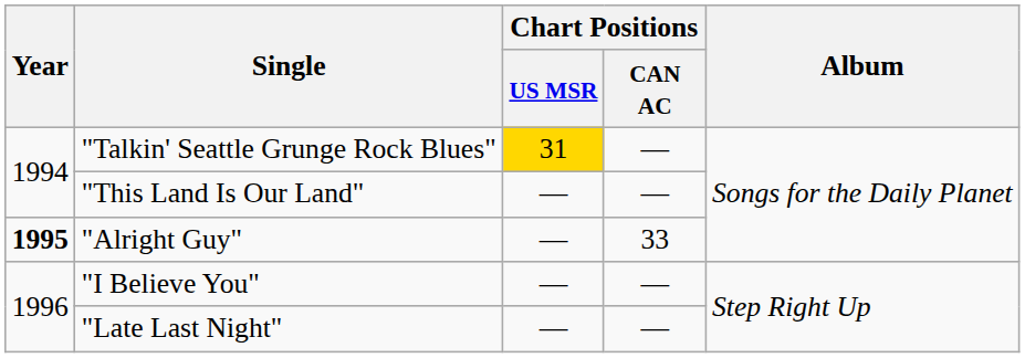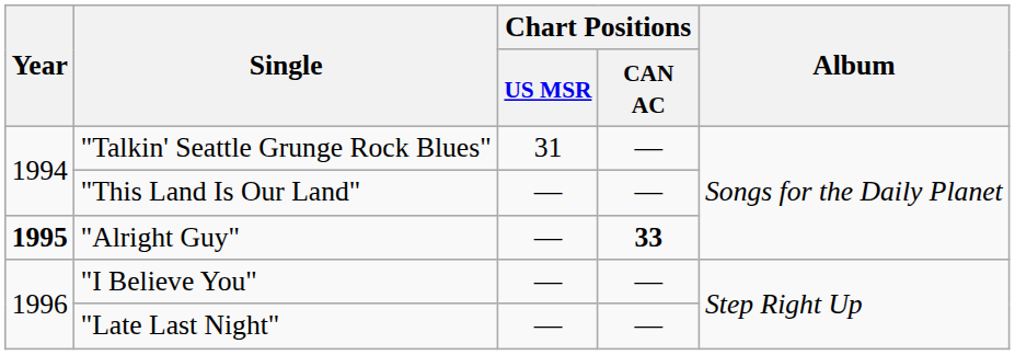"Talkin' Seattle Grunge Rock Blues" | Chart Positions / US MSR: gold background -> no background
"Alright Guy" | Chart Positions / CAN AC: normal -> bold
